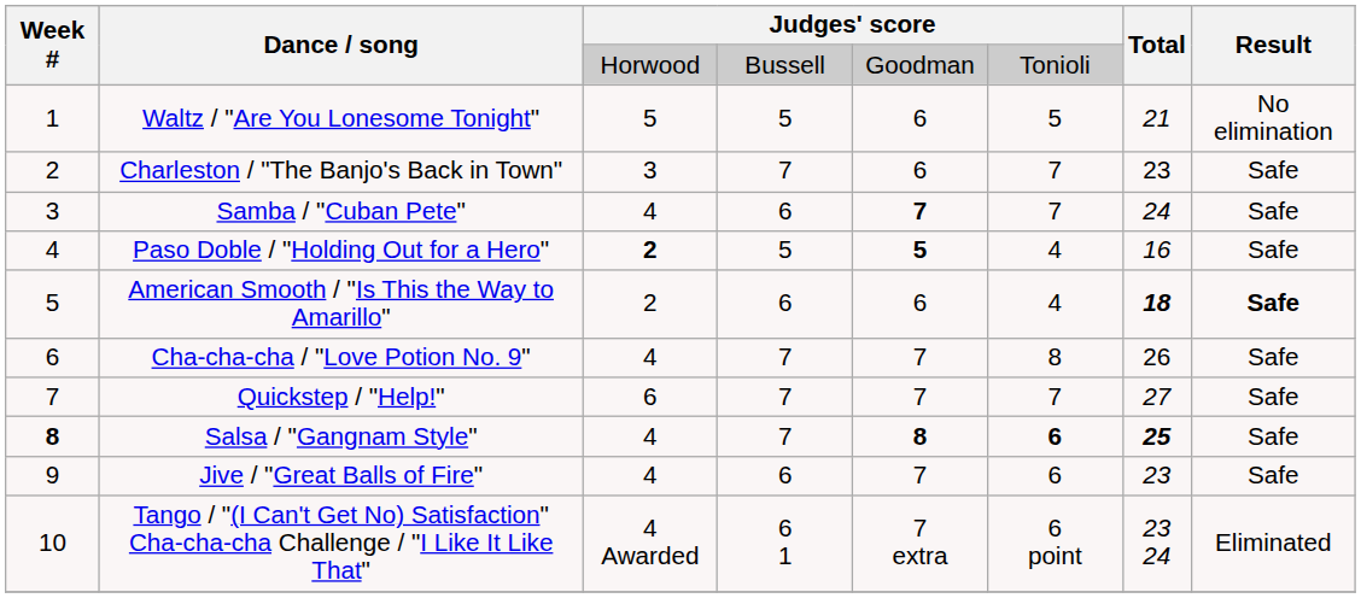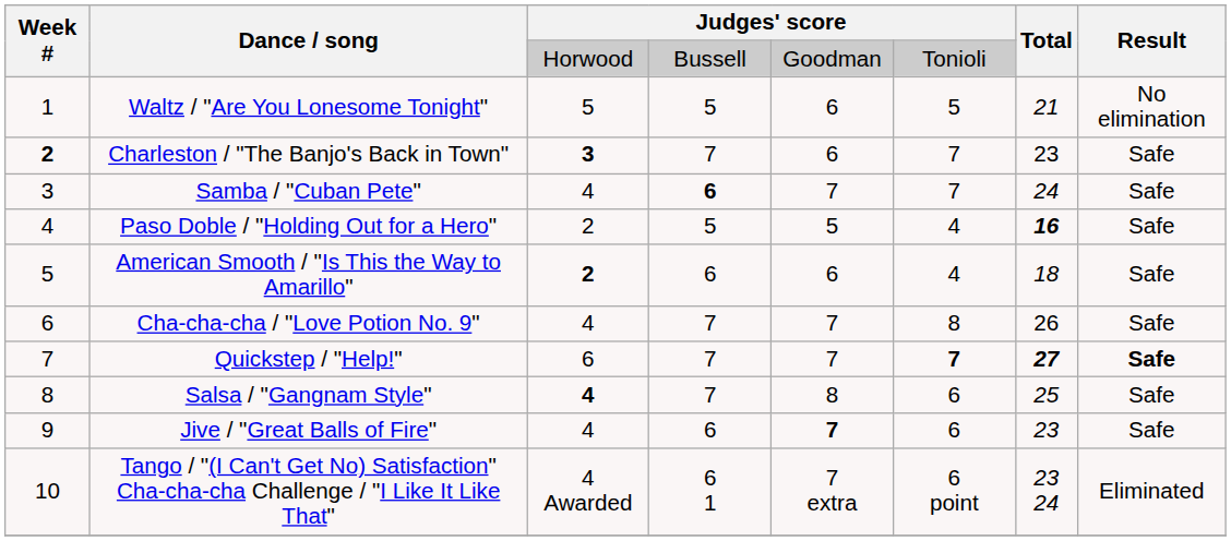Charleston / "The Banjo's Back in Town" | Week #: normal -> bold
Charleston / "The Banjo's Back in Town" | column 3: normal -> bold
Samba / "Cuban Pete" | column 4: normal -> bold
Samba / "Cuban Pete" | column 5: bold -> normal
Paso Doble / "Holding Out for a Hero" | column 3: bold -> normal
Paso Doble / "Holding Out for a Hero" | column 5: bold -> normal
Paso Doble / "Holding Out for a Hero" | Total: normal -> bold
American Smooth / "Is This the Way to Amarillo" | column 3: normal -> bold
American Smooth / "Is This the Way to Amarillo" | Total: bold -> normal
American Smooth / "Is This the Way to Amarillo" | Result: bold -> normal
Quickstep / "Help!" | column 6: normal -> bold
Quickstep / "Help!" | Total: normal -> bold
Quickstep / "Help!" | Result: normal -> bold
Salsa / "Gangnam Style" | Week #: bold -> normal
Salsa / "Gangnam Style" | column 3: normal -> bold
Salsa / "Gangnam Style" | column 5: bold -> normal
Salsa / "Gangnam Style" | column 6: bold -> normal
Salsa / "Gangnam Style" | Total: bold -> normal
Jive / "Great Balls of Fire" | column 5: normal -> bold
